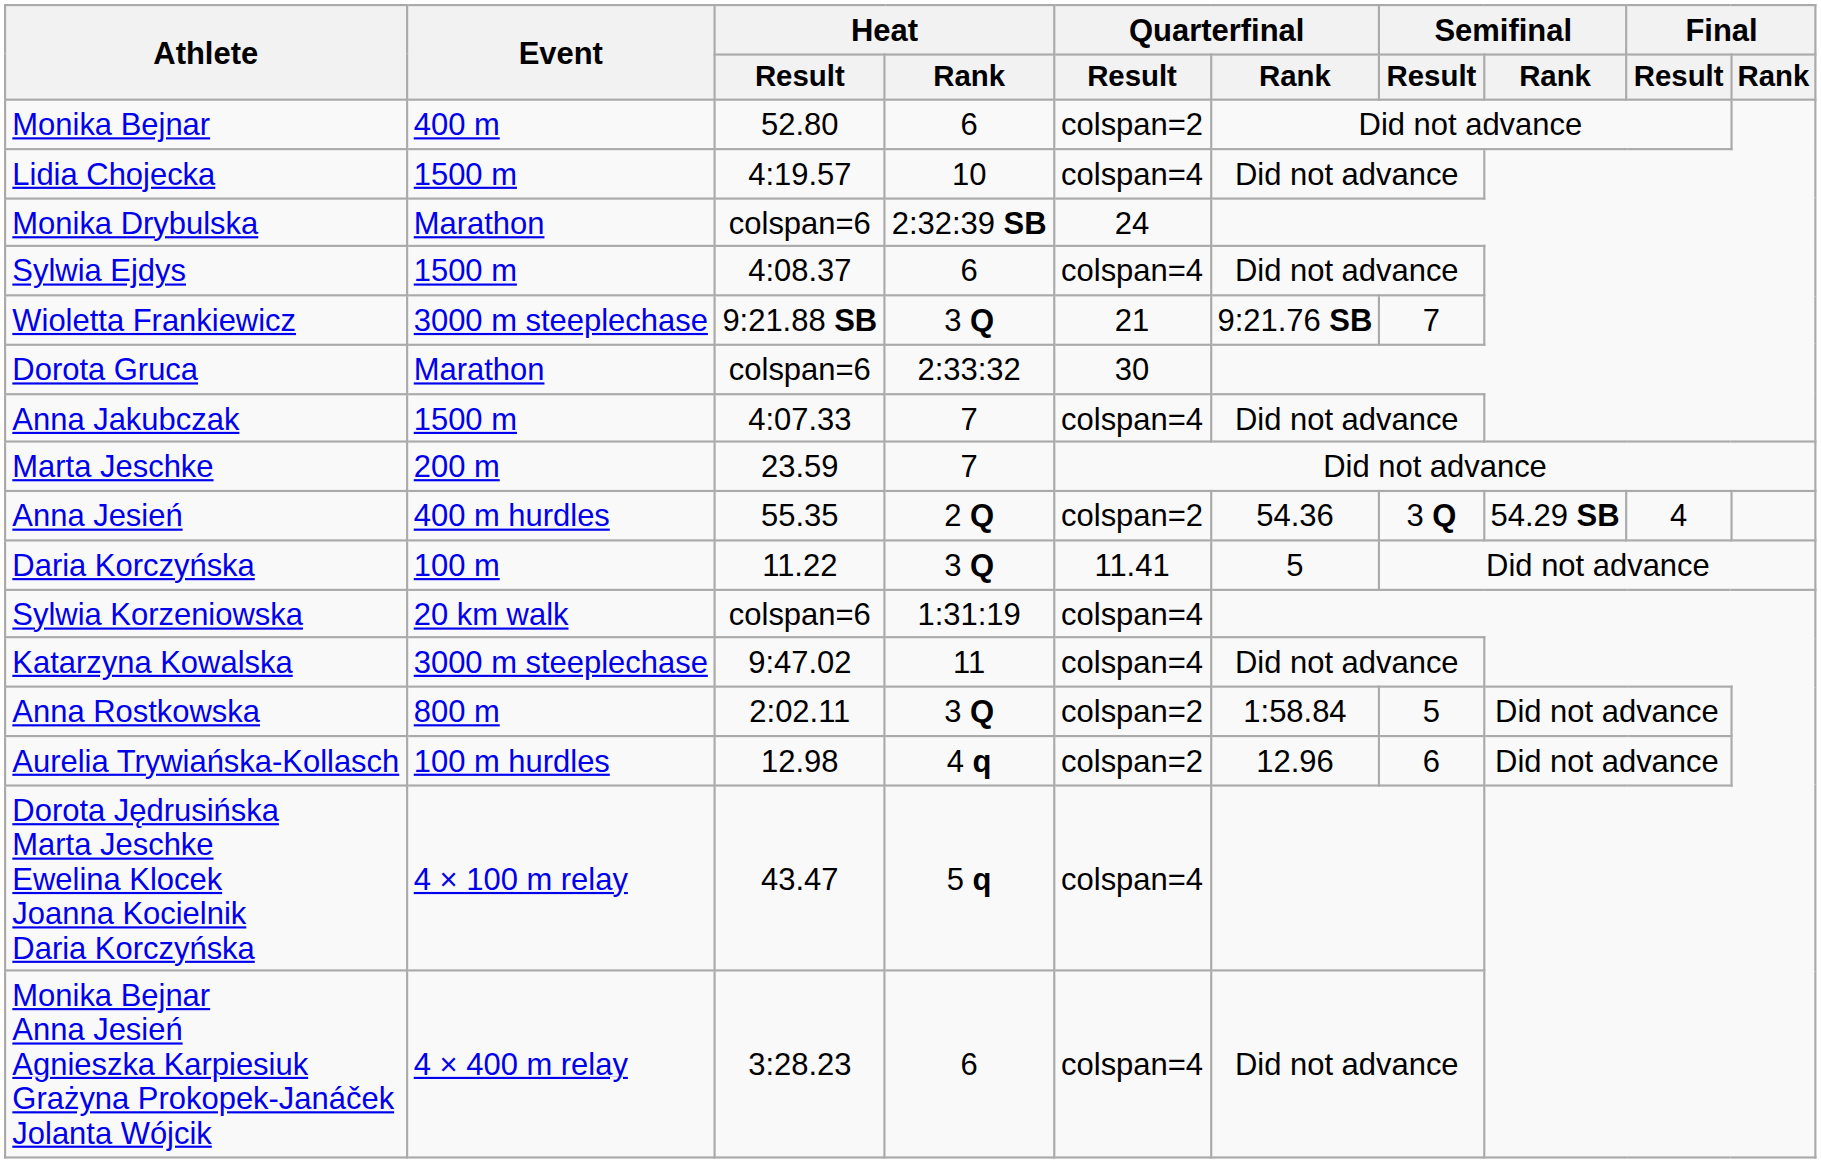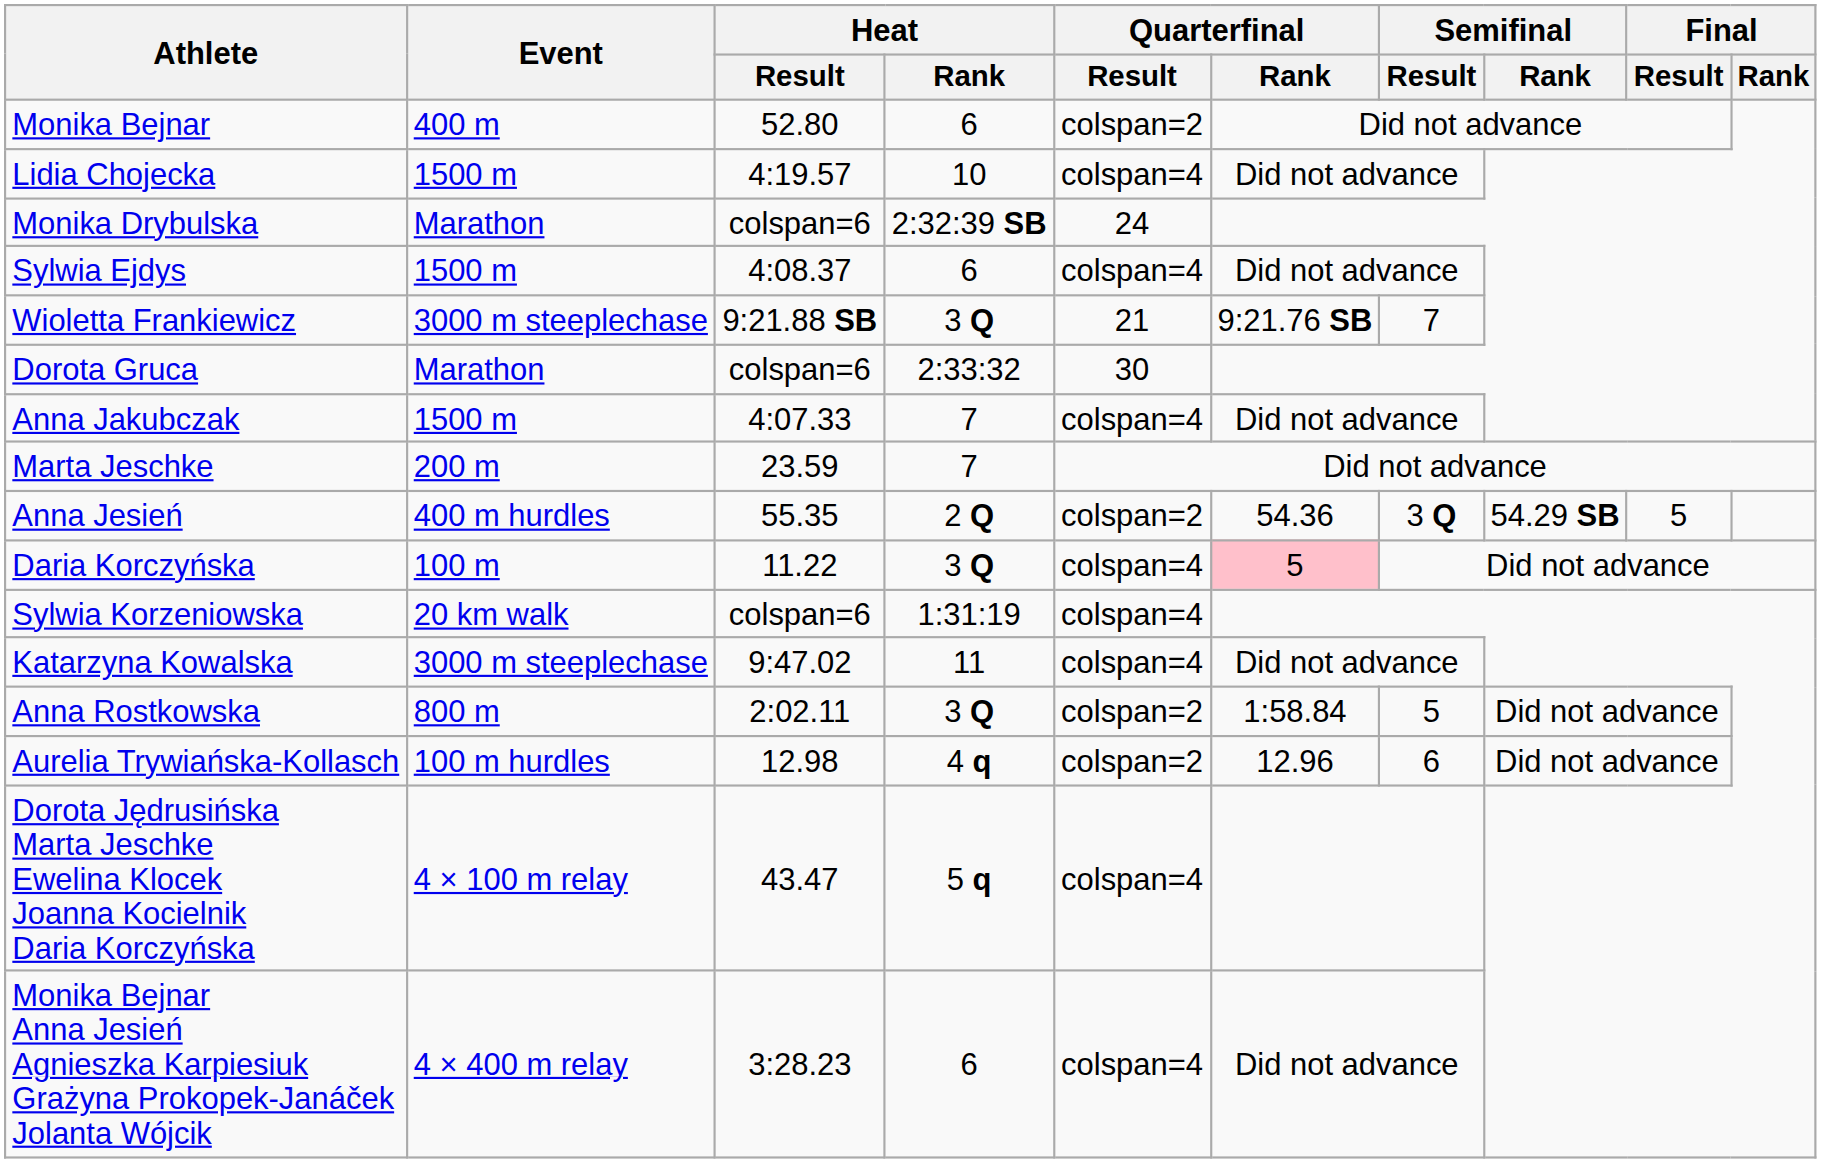Anna Jesień | Final / Result: 4 -> 5
Daria Korczyńska | Quarterfinal / Result: 11.41 -> colspan=4
Daria Korczyńska | Quarterfinal / Rank: no background -> pink background
